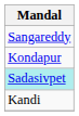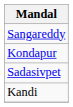row 4 | column 1: paleturquoise background -> no background
